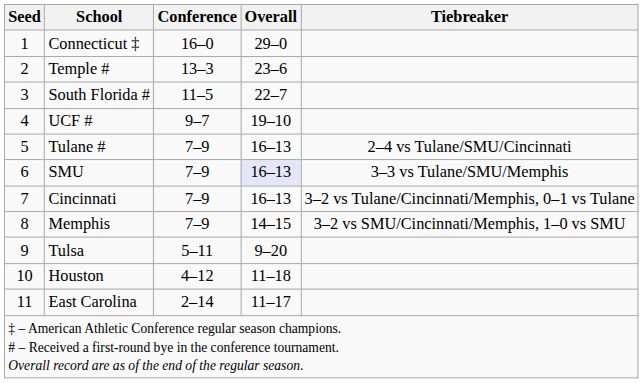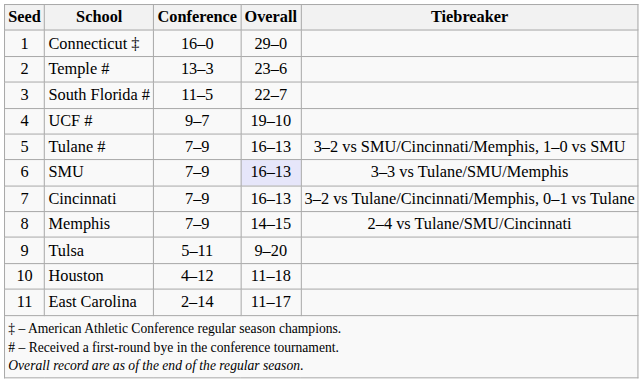Tulane # | Tiebreaker: 2–4 vs Tulane/SMU/Cincinnati -> 3–2 vs SMU/Cincinnati/Memphis, 1–0 vs SMU
Memphis | Tiebreaker: 3–2 vs SMU/Cincinnati/Memphis, 1–0 vs SMU -> 2–4 vs Tulane/SMU/Cincinnati
